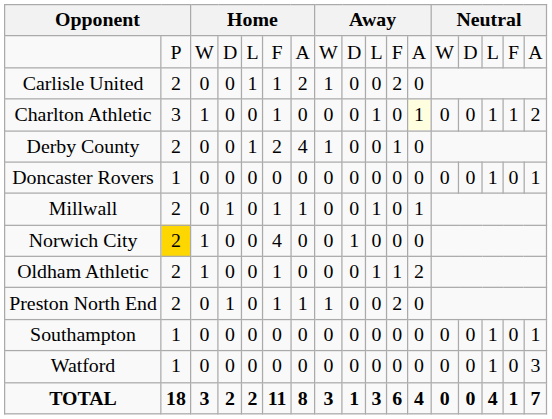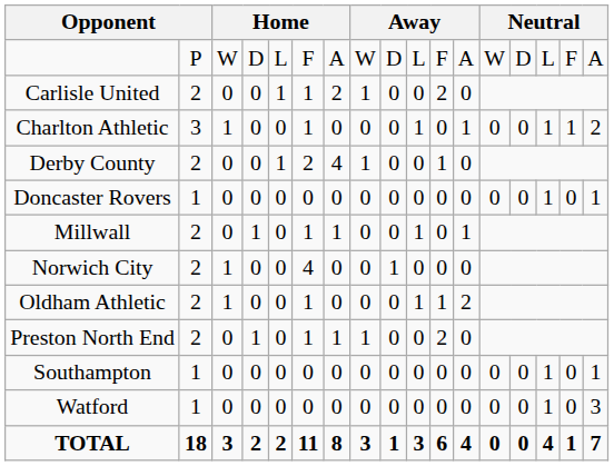Charlton Athletic | column 12: lightyellow background -> no background
Norwich City | column 2: gold background -> no background
